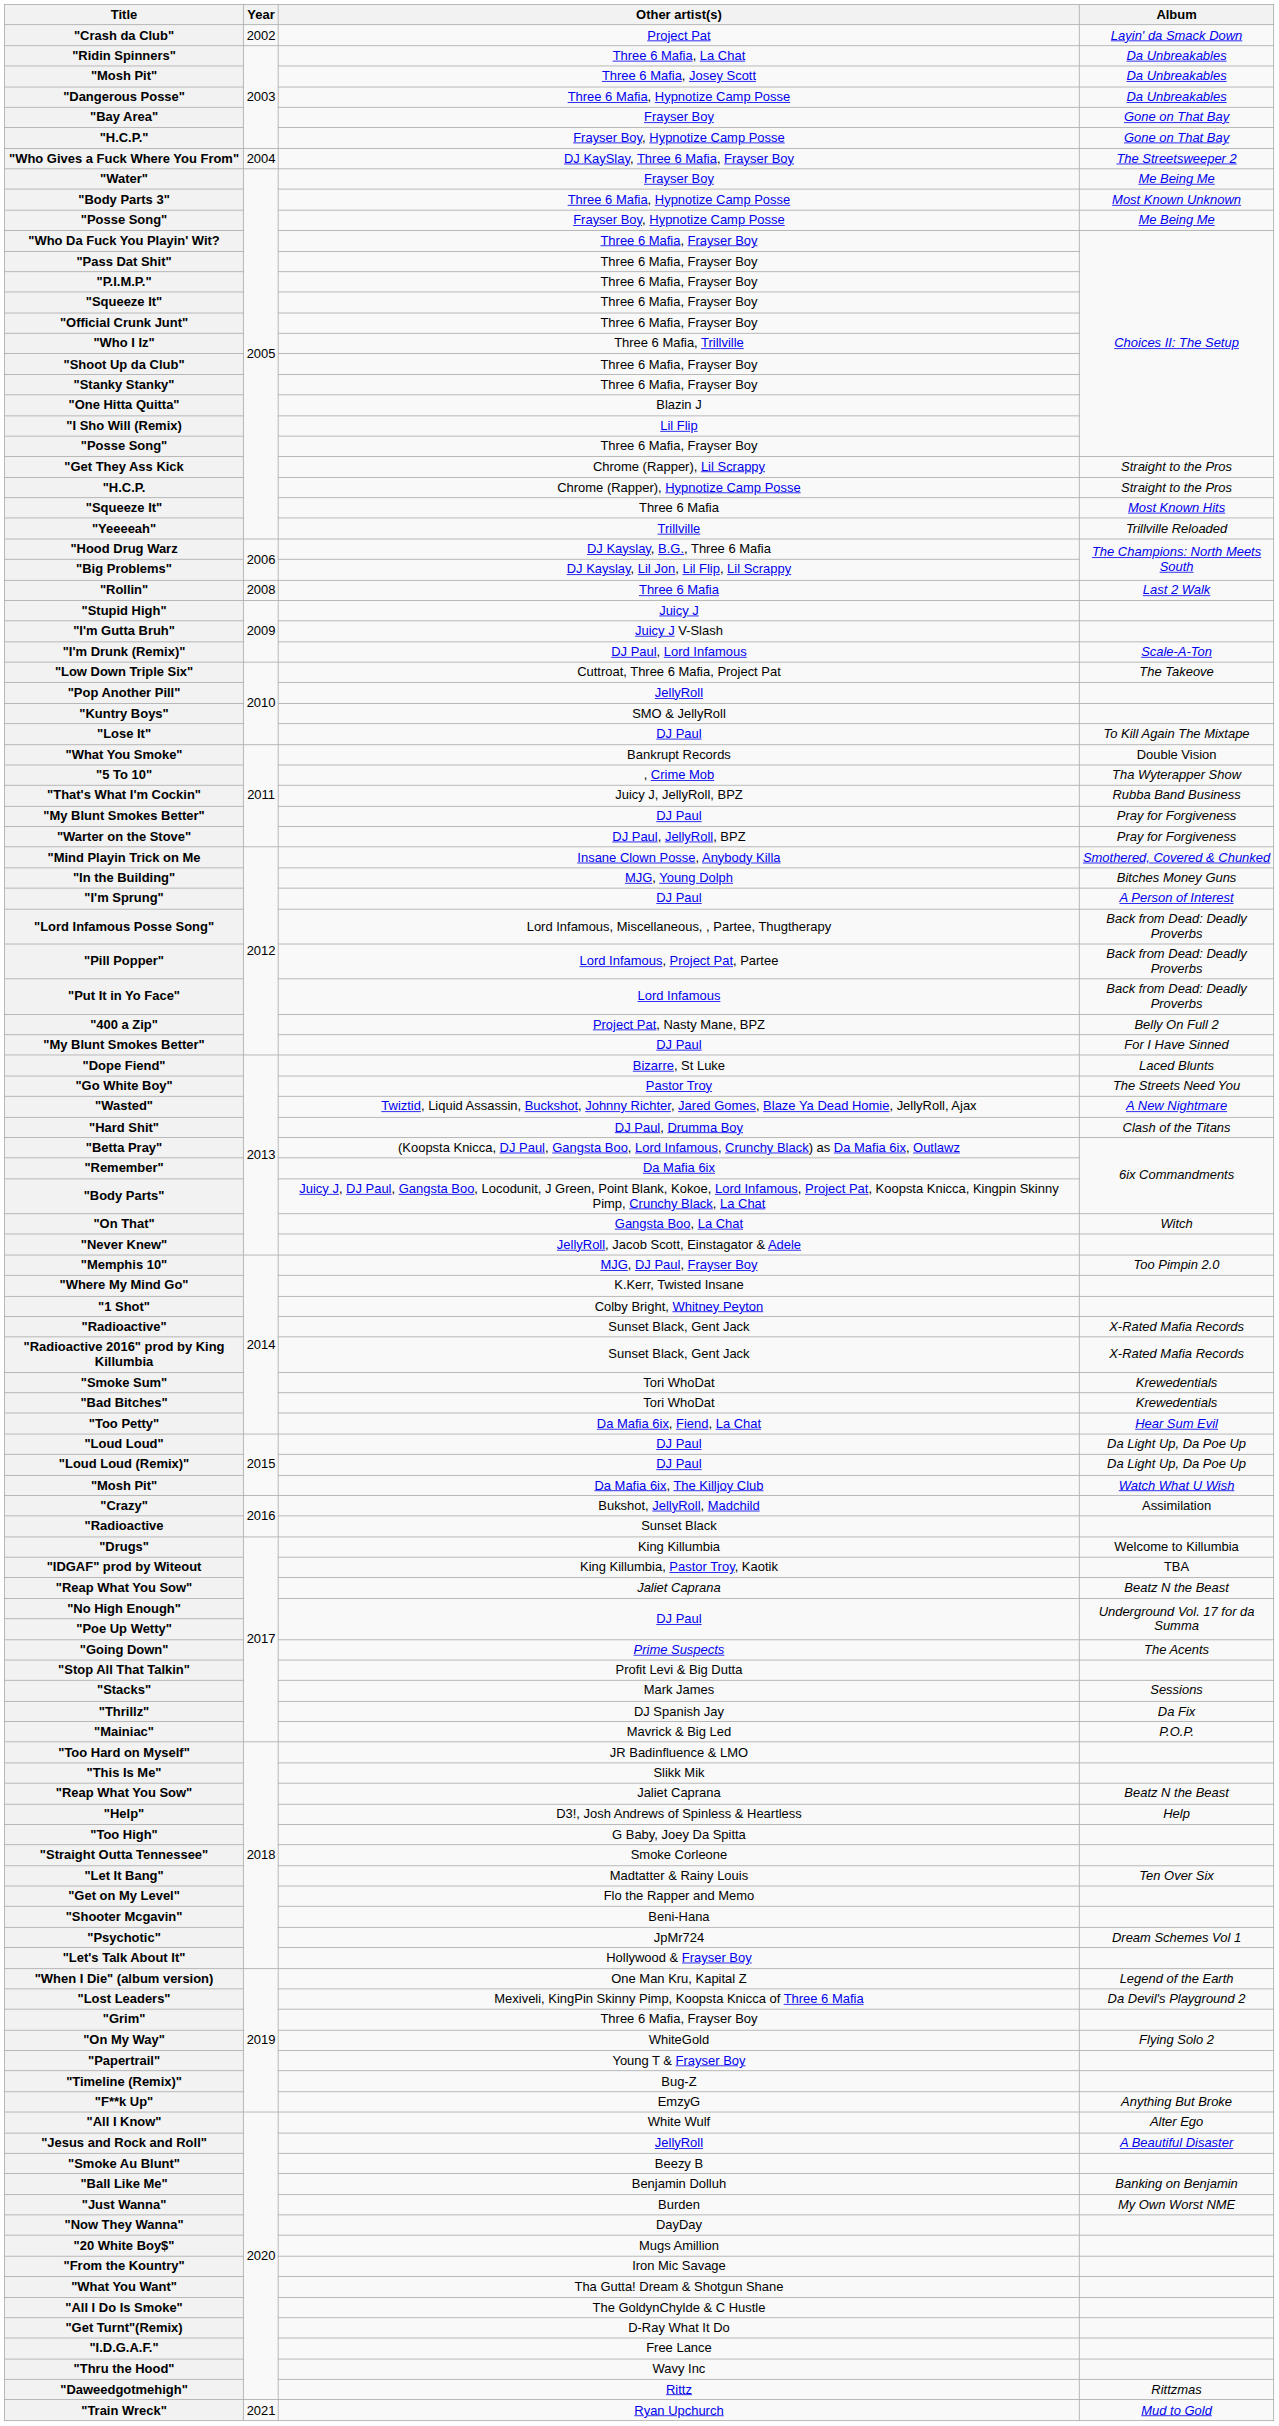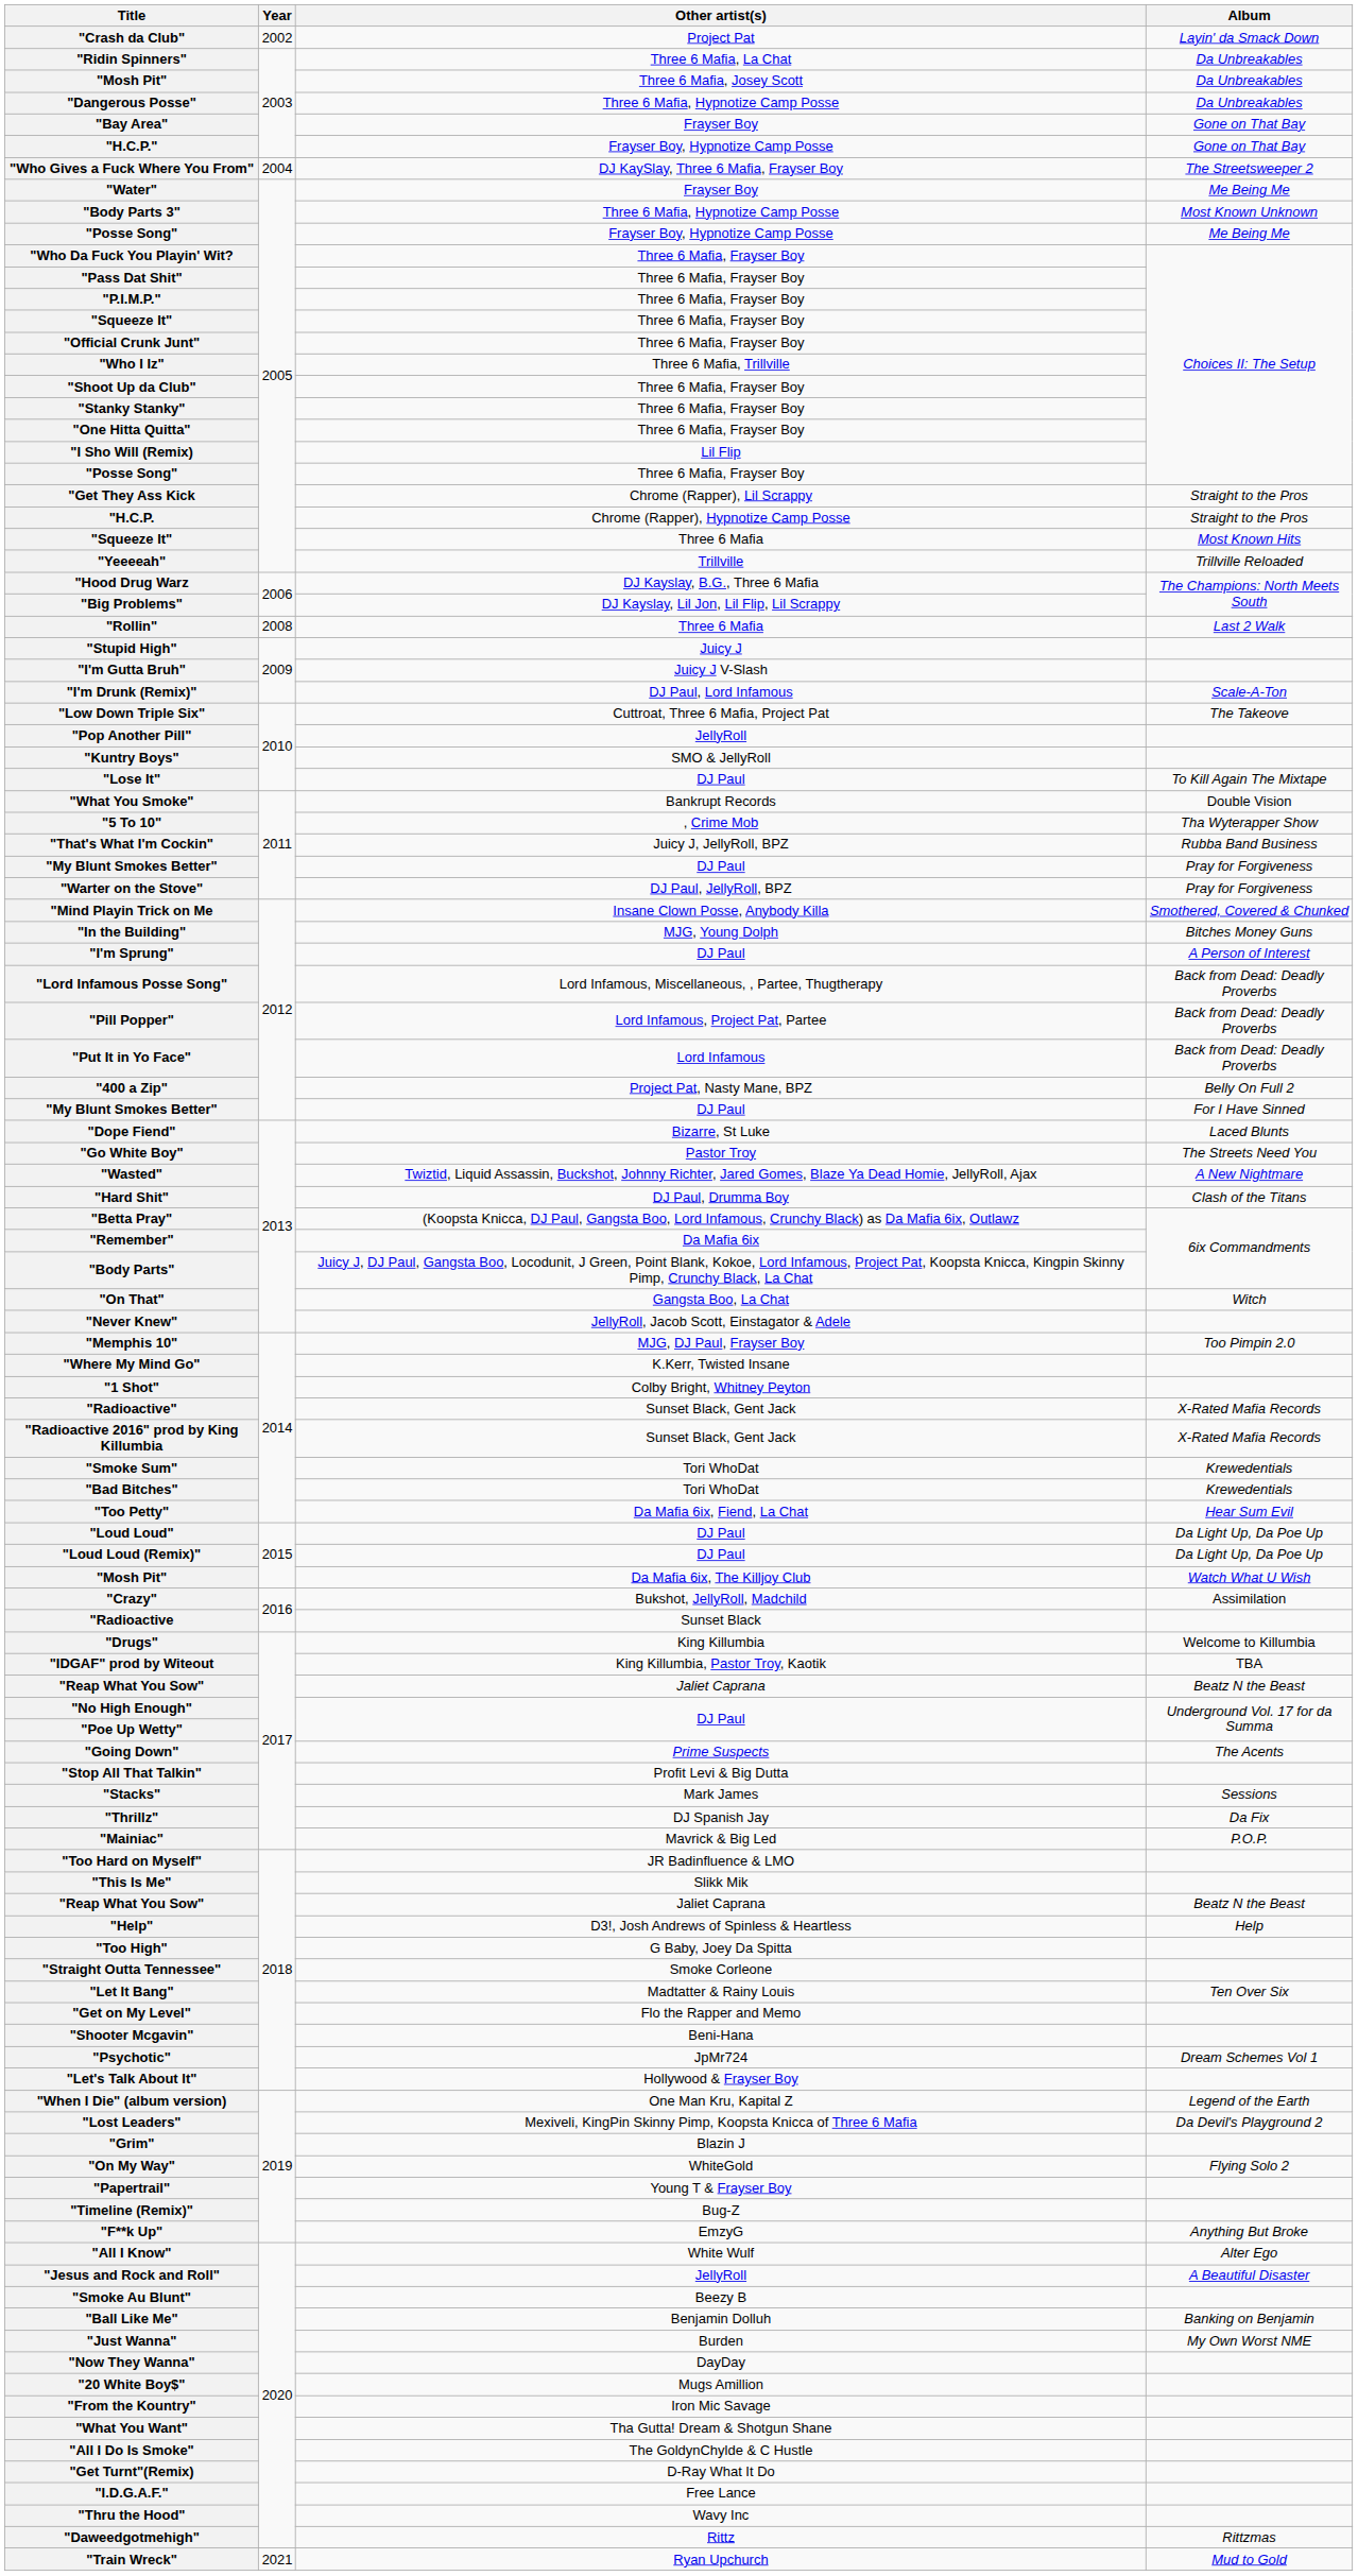"One Hitta Quitta" | Other artist(s): Blazin J -> Three 6 Mafia, Frayser Boy
"Grim" | Other artist(s): Three 6 Mafia, Frayser Boy -> Blazin J
